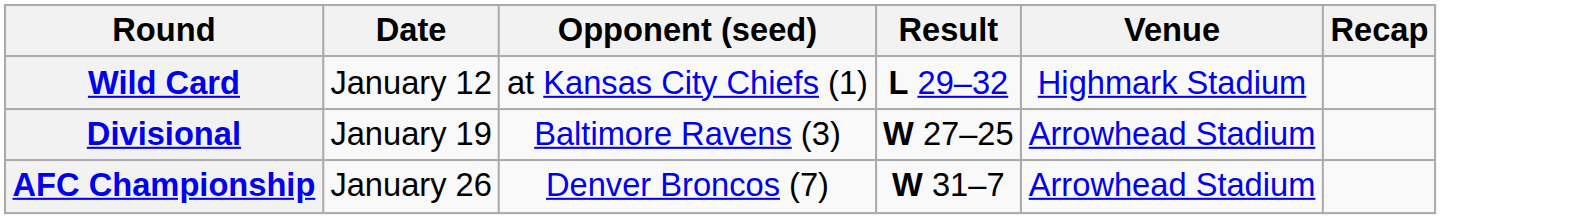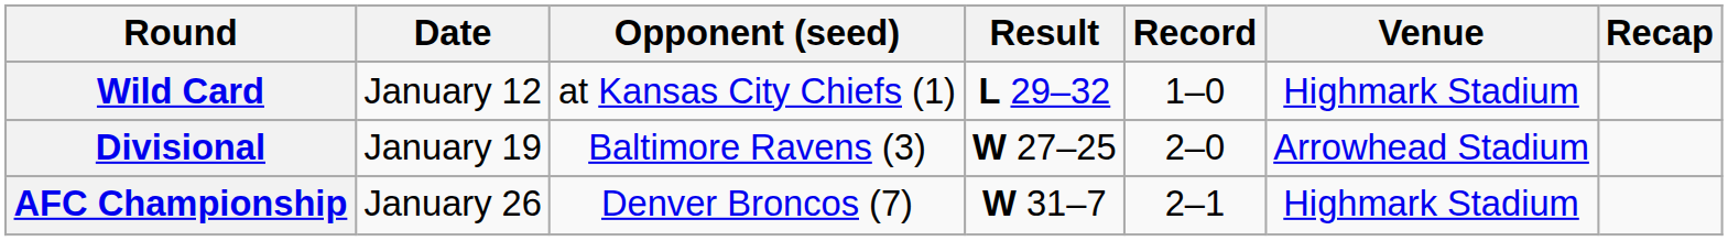+ column: Record | 1–0 | 2–0 | 2–1
AFC Championship | Venue: Arrowhead Stadium -> Highmark Stadium
